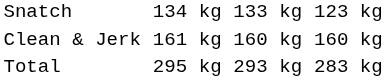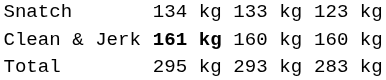Clean & Jerk | column 2: normal -> bold
